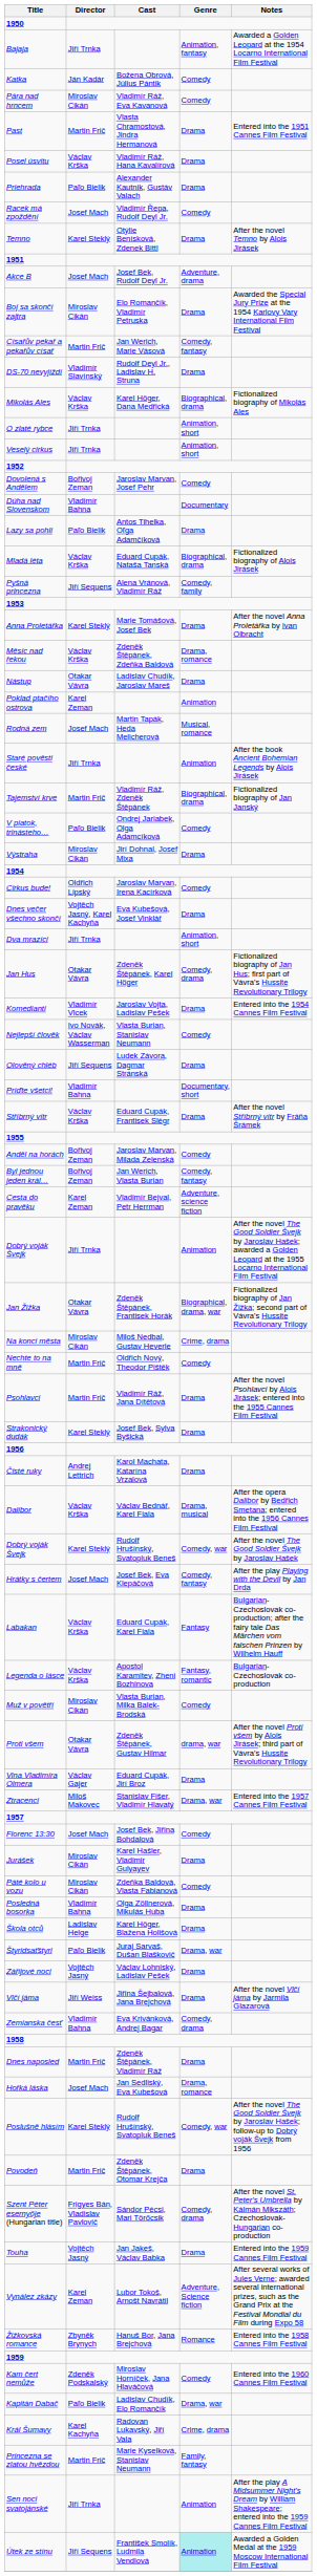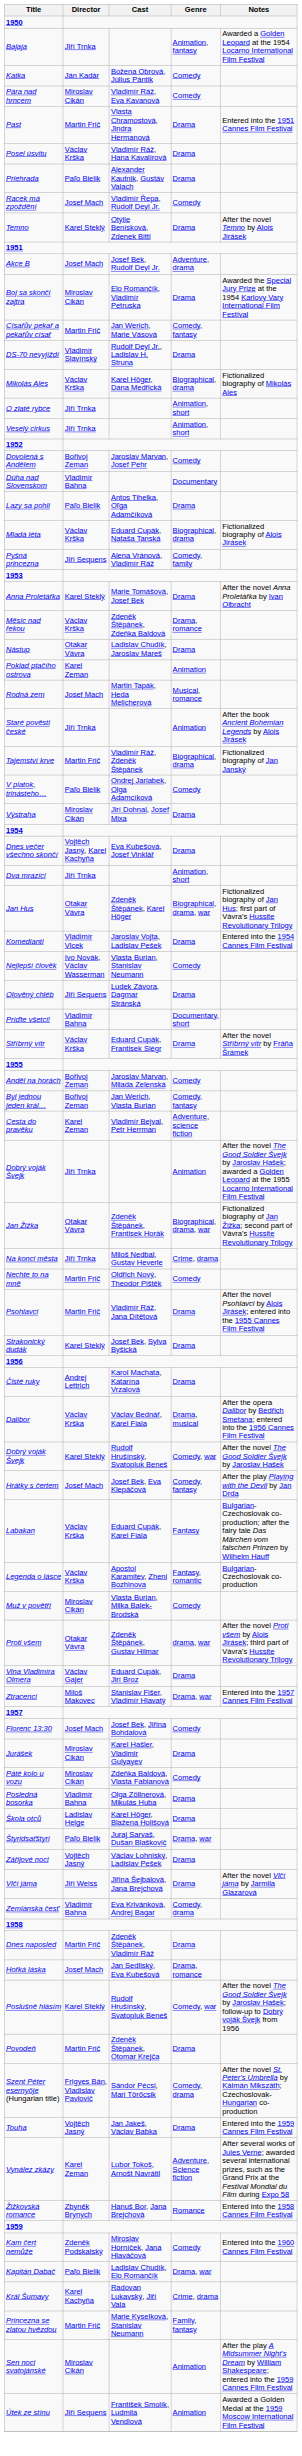- row: Cirkus bude! | Oldřich Lipský | Jaroslav Marvan, Irena Kacírková | Comedy
Jan Hus | Genre: Comedy, drama -> Biographical, drama, war
Na konci města | Director: Miroslav Cikán -> Jiří Trnka
Sen noci svatojánské | Director: Jiří Trnka -> Miroslav Cikán
Útek ze stínu | Genre: paleturquoise background -> no background
